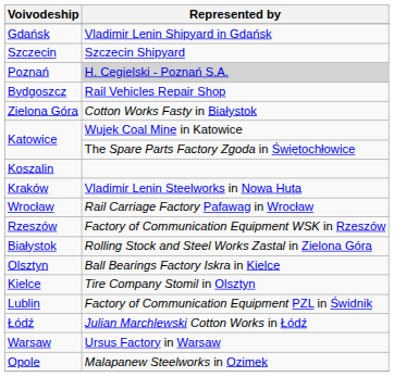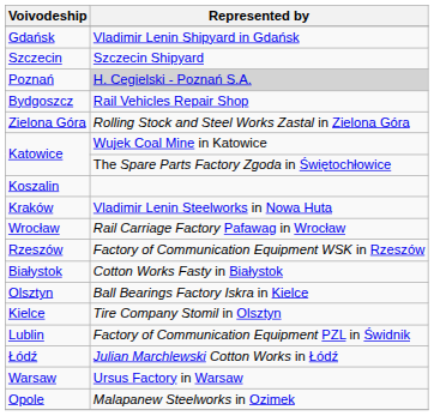row 6 | Represented by: Cotton Works Fasty in Białystok -> Rolling Stock and Steel Works Zastal in Zielona Góra
row 13 | Represented by: Rolling Stock and Steel Works Zastal in Zielona Góra -> Cotton Works Fasty in Białystok
